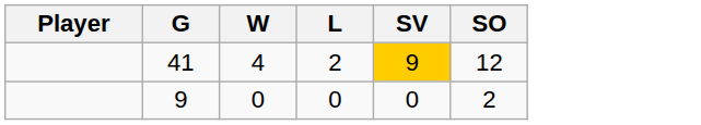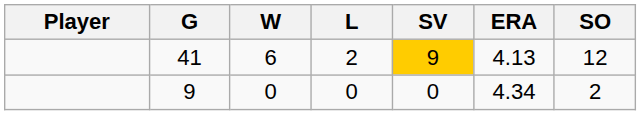+ column: ERA | 4.13 | 4.34
41 | W: 4 -> 6
